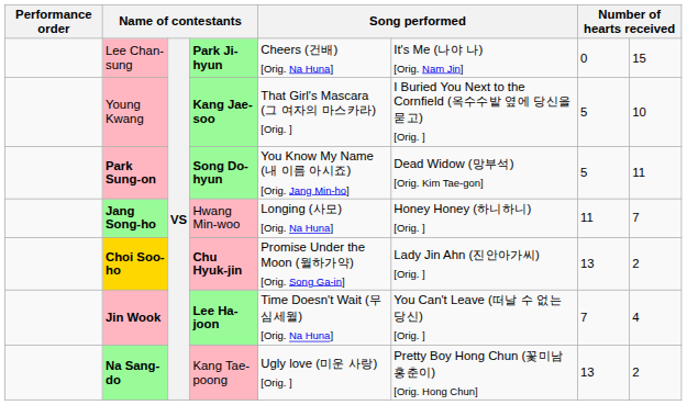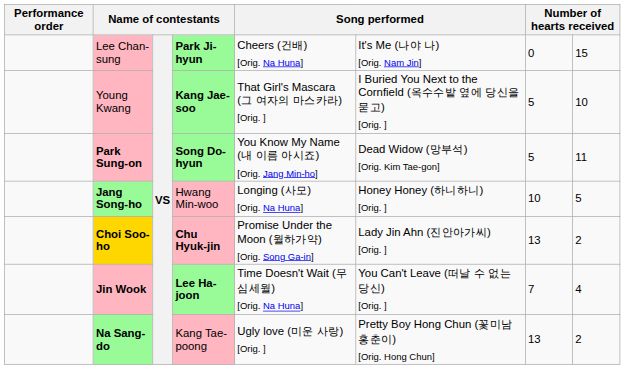Jang Song-ho | column 7: 11 -> 10
Jang Song-ho | column 8: 7 -> 5
